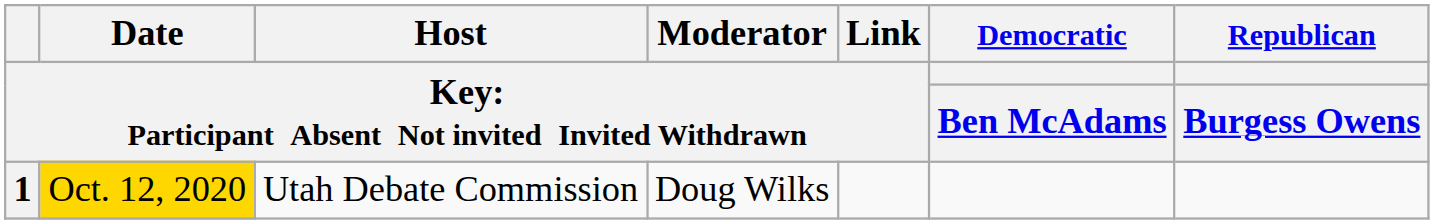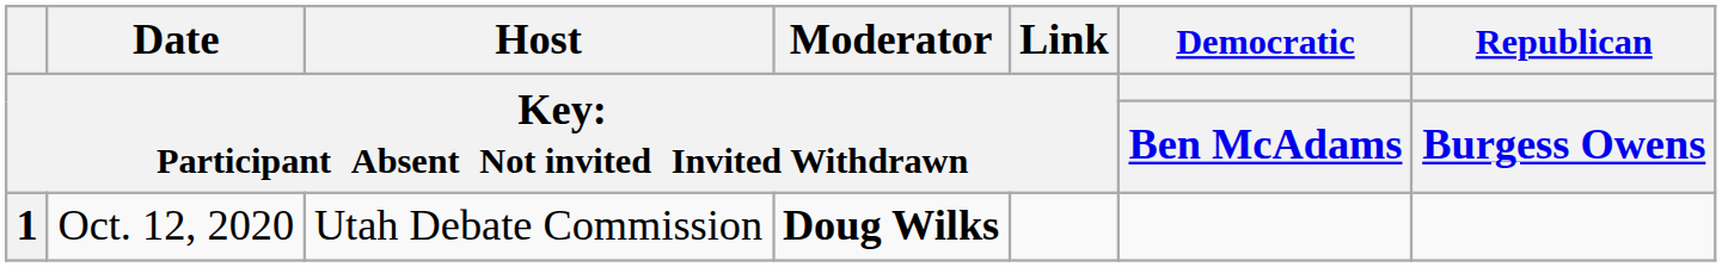1 | column 2: gold background -> no background
1 | column 4: normal -> bold
